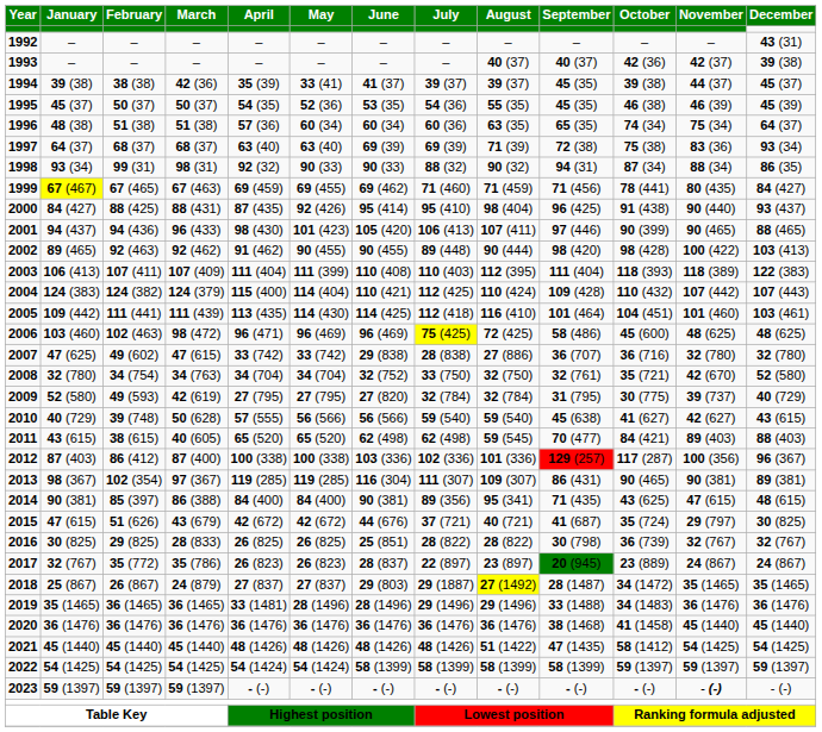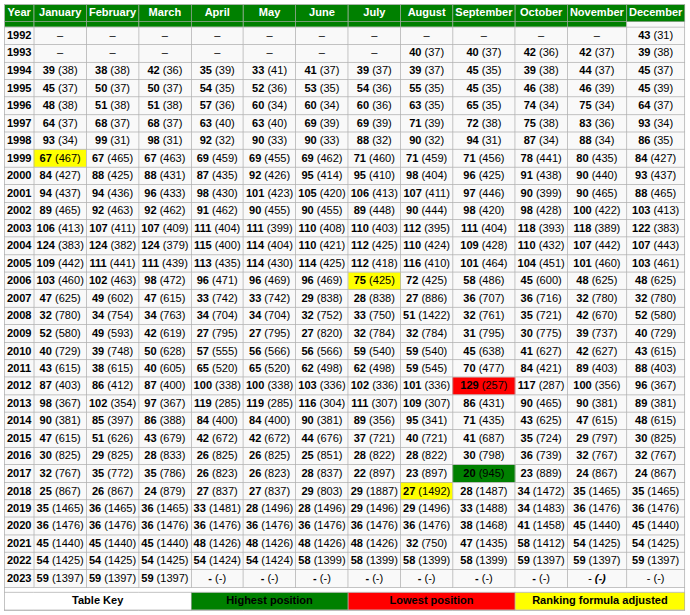2008 | August: 32 (750) -> 51 (1422)
2021 | August: 51 (1422) -> 32 (750)
